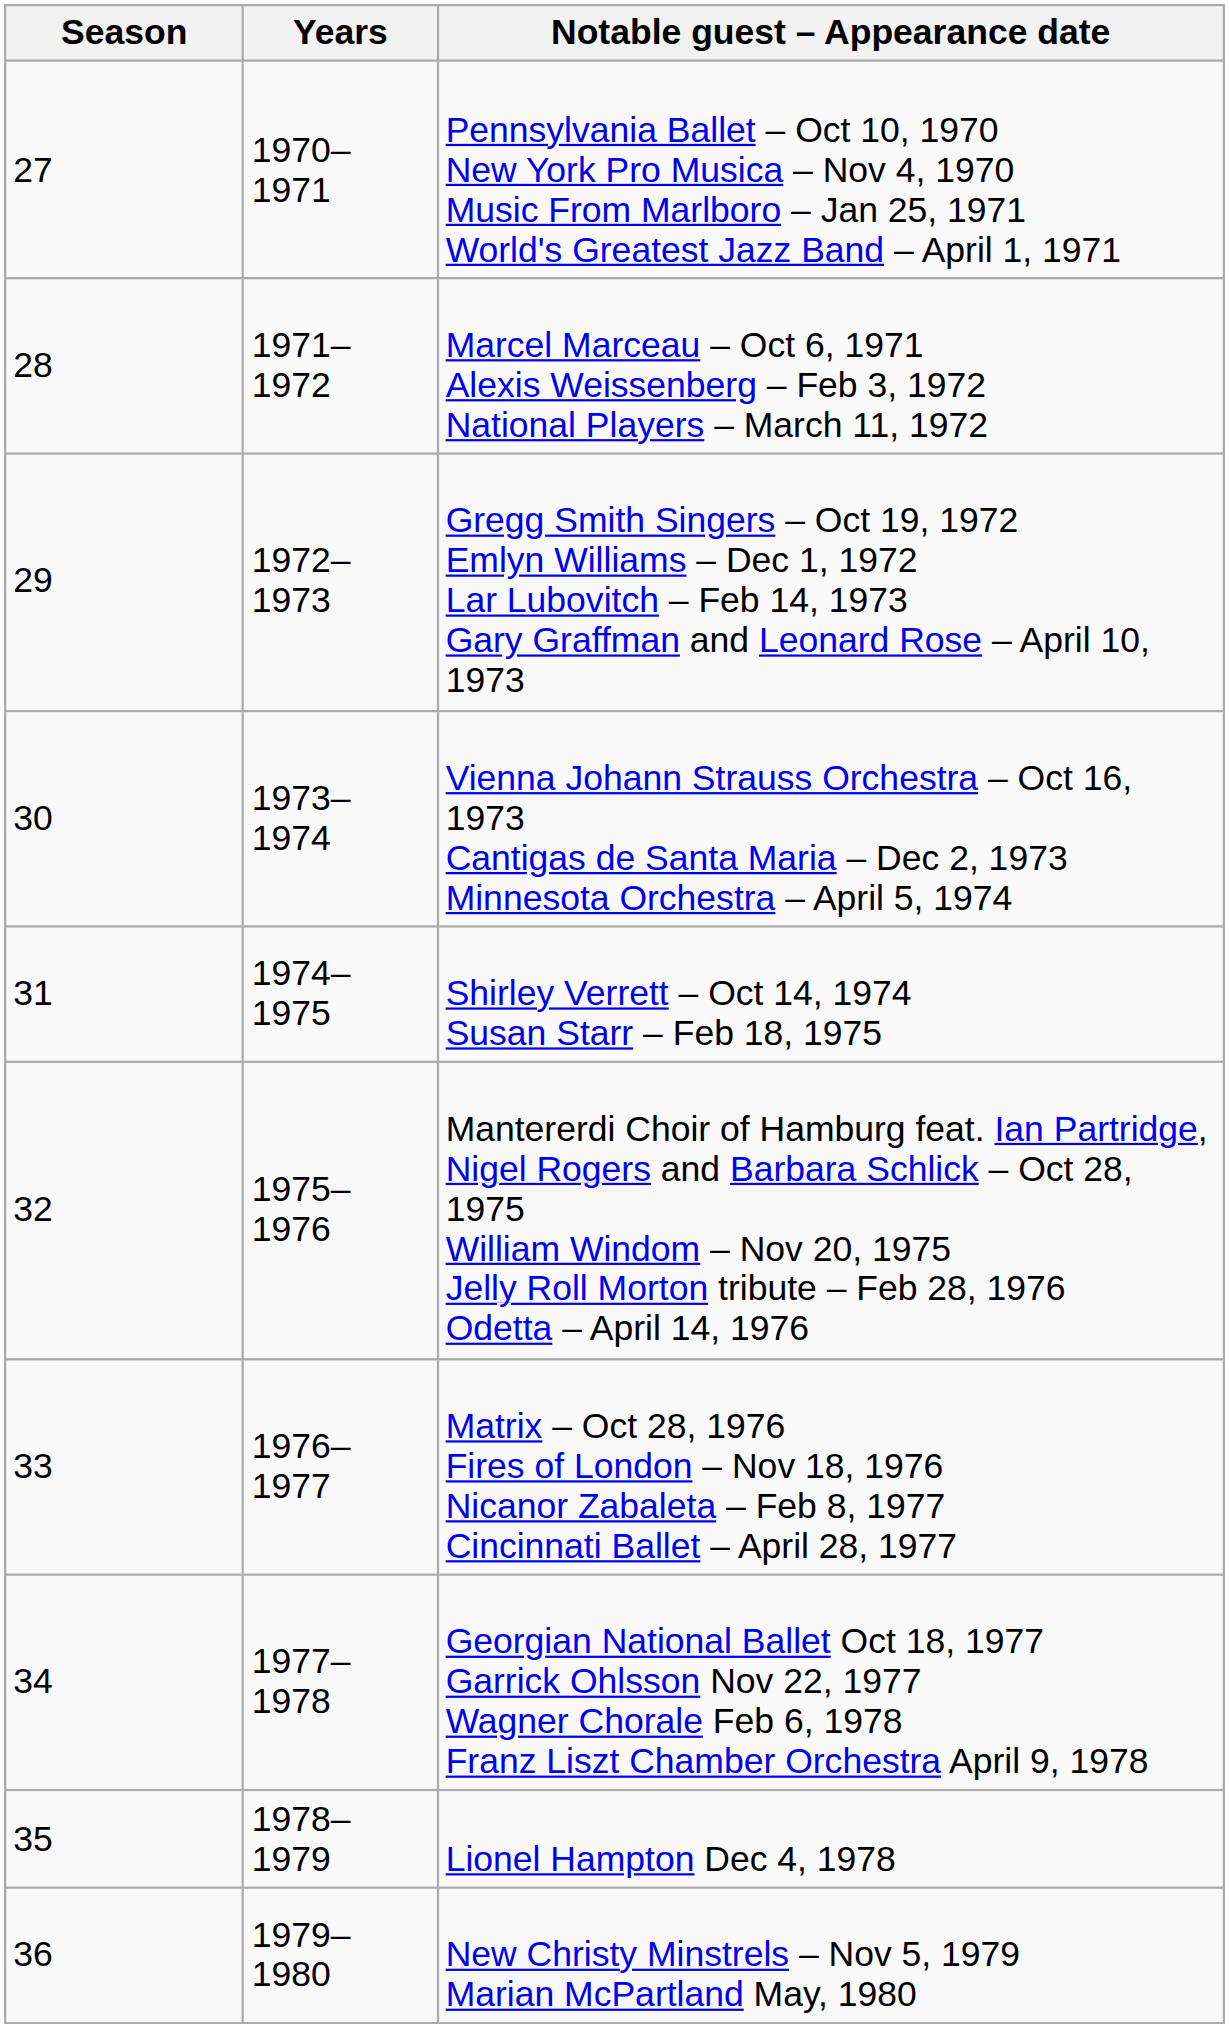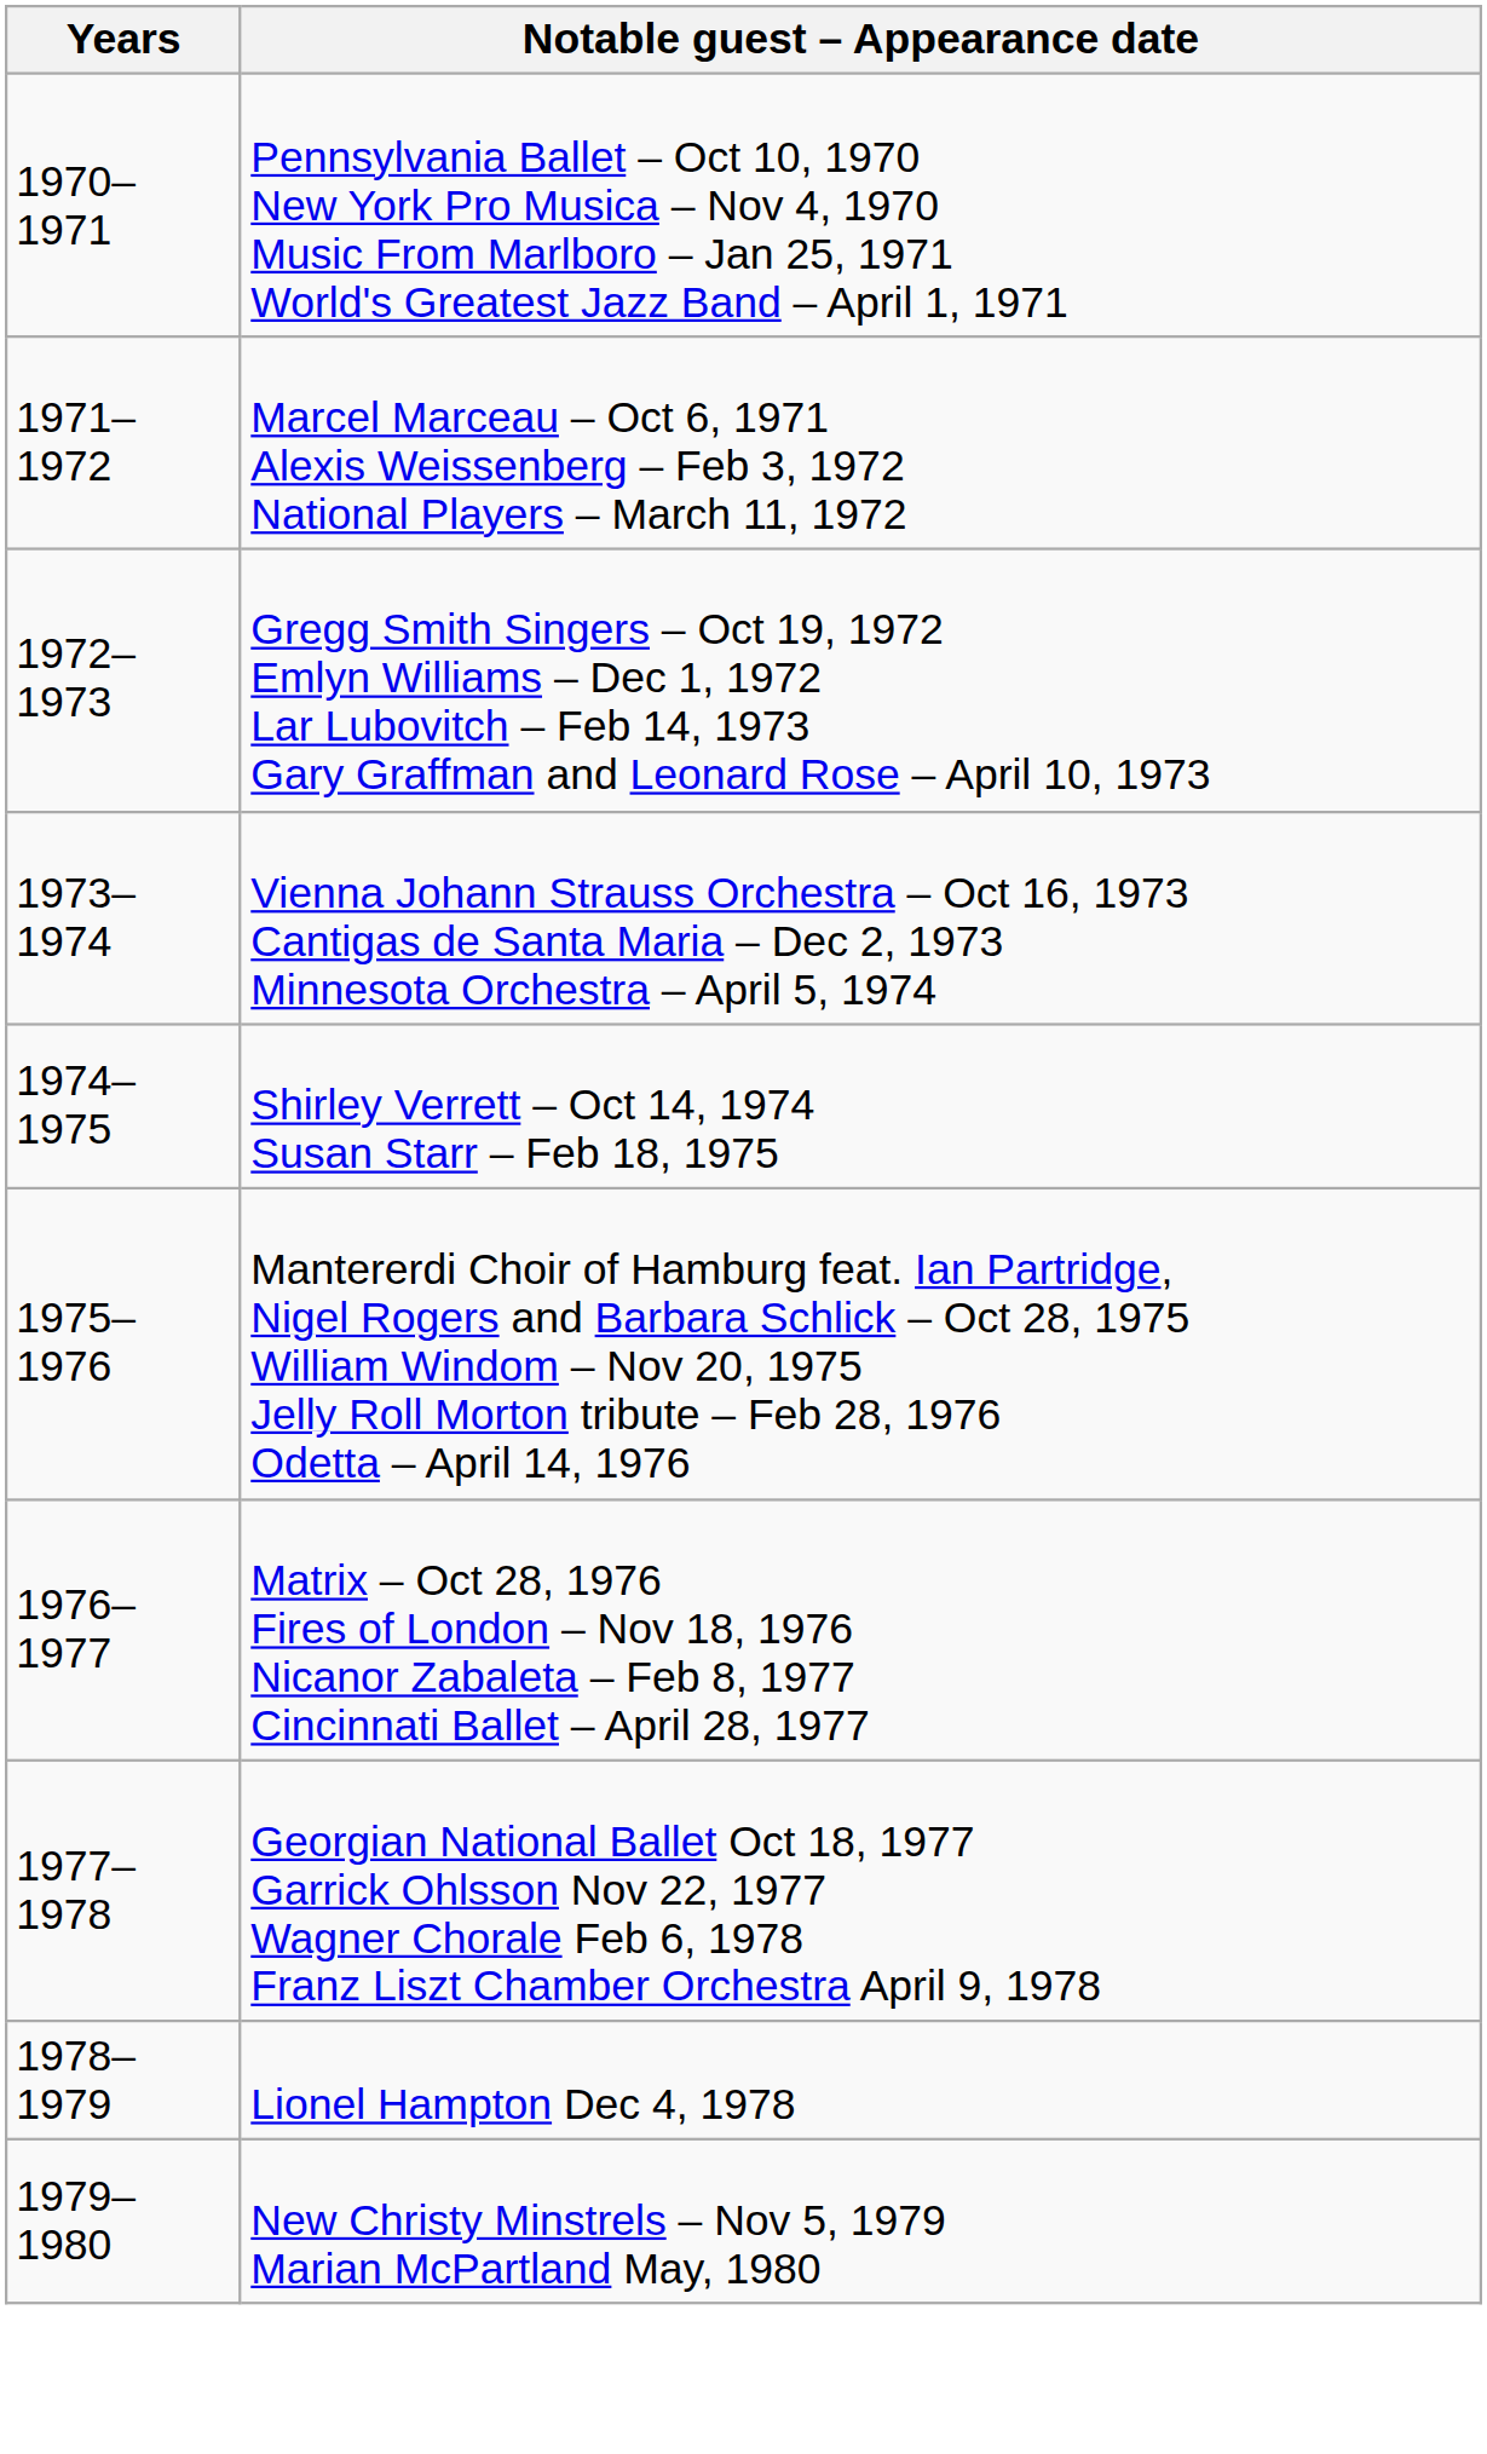- column: Season | 27 | 28 | 29 | 30 | 31 | 32 | 33 | 34 | 35 | 36
